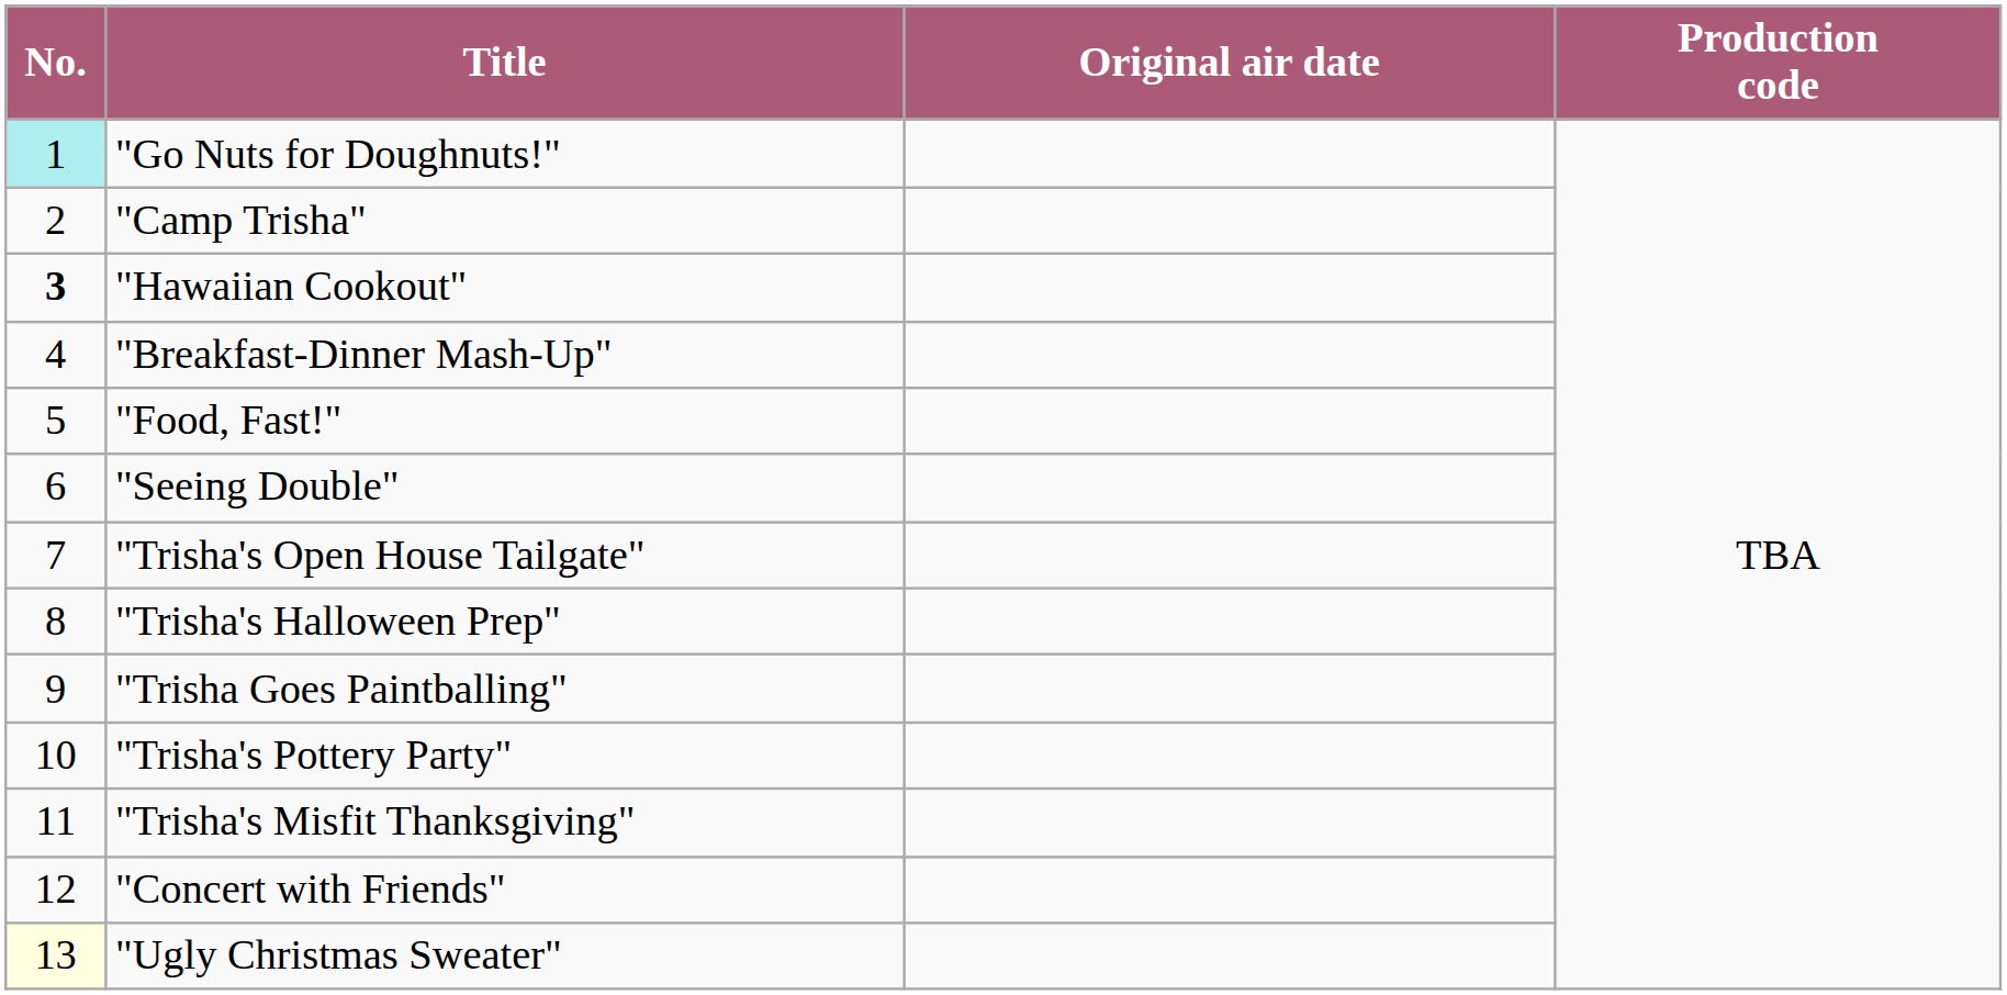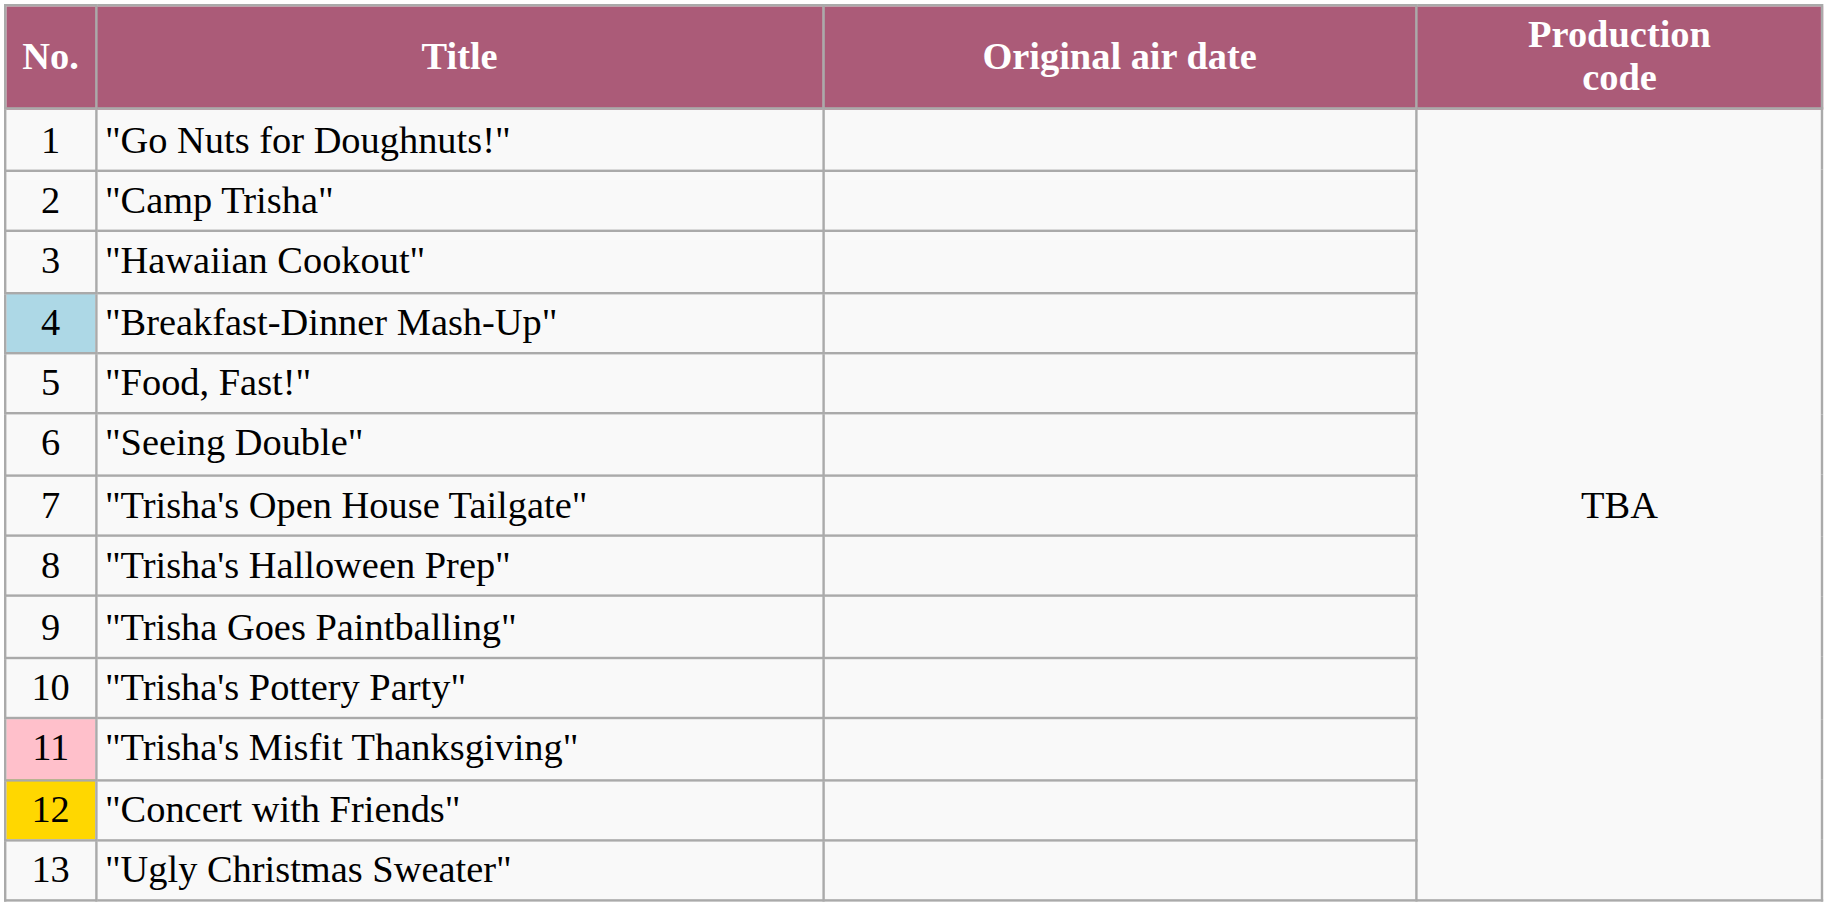"Go Nuts for Doughnuts!" | No.: paleturquoise background -> no background
"Hawaiian Cookout" | No.: bold -> normal
"Breakfast-Dinner Mash-Up" | No.: no background -> lightblue background
"Trisha's Misfit Thanksgiving" | No.: no background -> pink background
"Concert with Friends" | No.: no background -> gold background
"Ugly Christmas Sweater" | No.: lightyellow background -> no background
